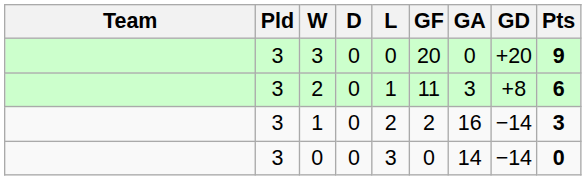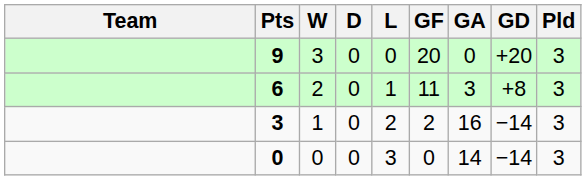columns swapped: Pld <-> Pts
